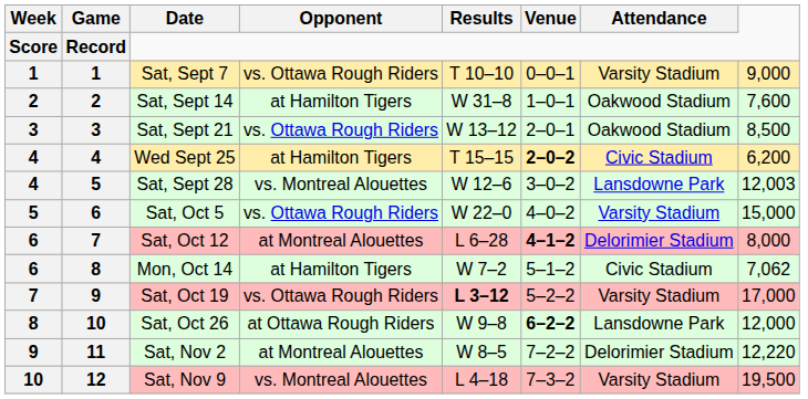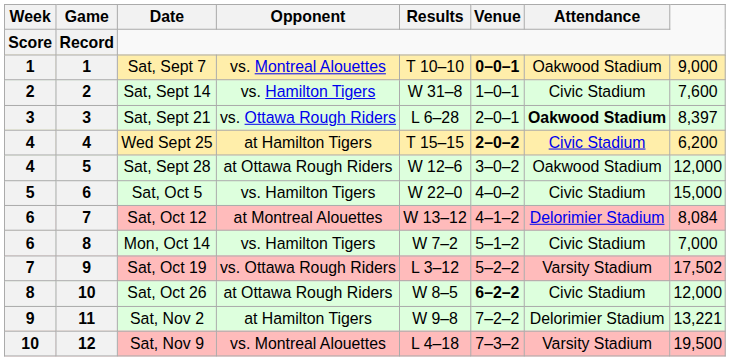Sat, Sept 7 | Opponent: vs. Ottawa Rough Riders -> vs. Montreal Alouettes
Sat, Sept 7 | Venue: normal -> bold
Sat, Sept 7 | Attendance: Varsity Stadium -> Oakwood Stadium
Sat, Sept 14 | Opponent: at Hamilton Tigers -> vs. Hamilton Tigers
Sat, Sept 14 | Attendance: Oakwood Stadium -> Civic Stadium
Sat, Sept 21 | Results: W 13–12 -> L 6–28
Sat, Sept 21 | Attendance: normal -> bold
Sat, Sept 21 | column 8: 8,500 -> 8,397
Sat, Sept 28 | Opponent: vs. Montreal Alouettes -> at Ottawa Rough Riders
Sat, Sept 28 | Attendance: Lansdowne Park -> Oakwood Stadium
Sat, Sept 28 | column 8: 12,003 -> 12,000
Sat, Oct 5 | Opponent: vs. Ottawa Rough Riders -> vs. Hamilton Tigers
Sat, Oct 5 | Attendance: Varsity Stadium -> Civic Stadium
Sat, Oct 12 | Results: L 6–28 -> W 13–12
Sat, Oct 12 | Venue: bold -> normal
Sat, Oct 12 | column 8: 8,000 -> 8,084
Mon, Oct 14 | Opponent: at Hamilton Tigers -> vs. Hamilton Tigers
Mon, Oct 14 | column 8: 7,062 -> 7,000
Sat, Oct 19 | Results: bold -> normal
Sat, Oct 19 | column 8: 17,000 -> 17,502
Sat, Oct 26 | Results: W 9–8 -> W 8–5
Sat, Oct 26 | Attendance: Lansdowne Park -> Civic Stadium
Sat, Nov 2 | Opponent: at Montreal Alouettes -> at Hamilton Tigers
Sat, Nov 2 | Results: W 8–5 -> W 9–8
Sat, Nov 2 | column 8: 12,220 -> 13,221
